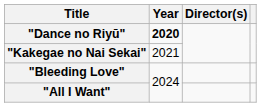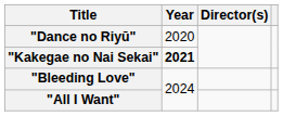"Dance no Riyū" | Year: bold -> normal
"Kakegae no Nai Sekai" | Year: normal -> bold
